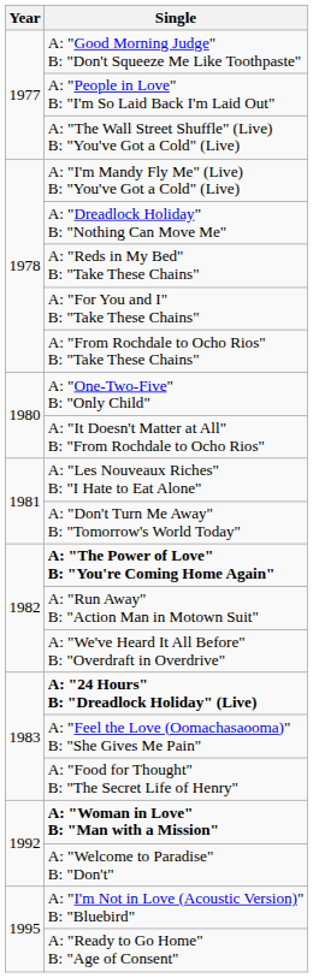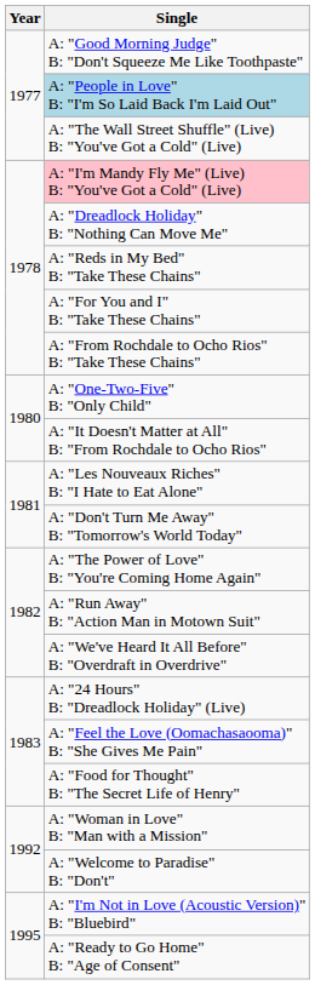A: "People in Love" B: "I'm So Laid Back I'm Laid Out" | Single: no background -> lightblue background
A: "I'm Mandy Fly Me" (Live) B: "You've Got a Cold" (Live) | Single: no background -> pink background
A: "The Power of Love" B: "You're Coming Home Again" | Single: bold -> normal
A: "24 Hours" B: "Dreadlock Holiday" (Live) | Single: bold -> normal
A: "Woman in Love" B: "Man with a Mission" | Single: bold -> normal
